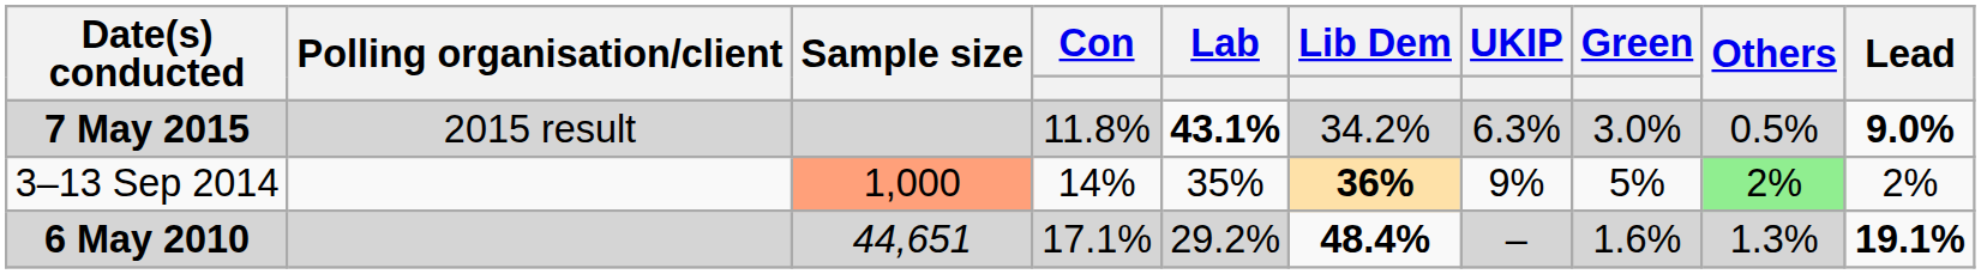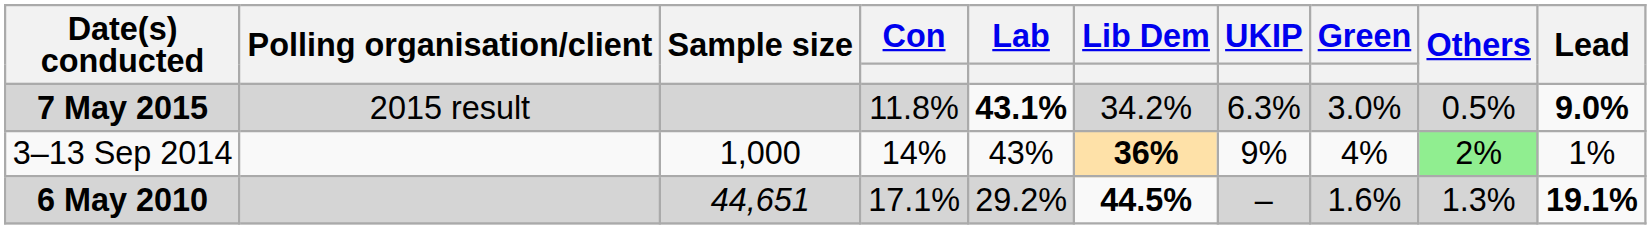3–13 Sep 2014 | Sample size: lightsalmon background -> no background
3–13 Sep 2014 | Lab: 35% -> 43%
3–13 Sep 2014 | Green: 5% -> 4%
3–13 Sep 2014 | Lead: 2% -> 1%
6 May 2010 | Lib Dem: 48.4% -> 44.5%
